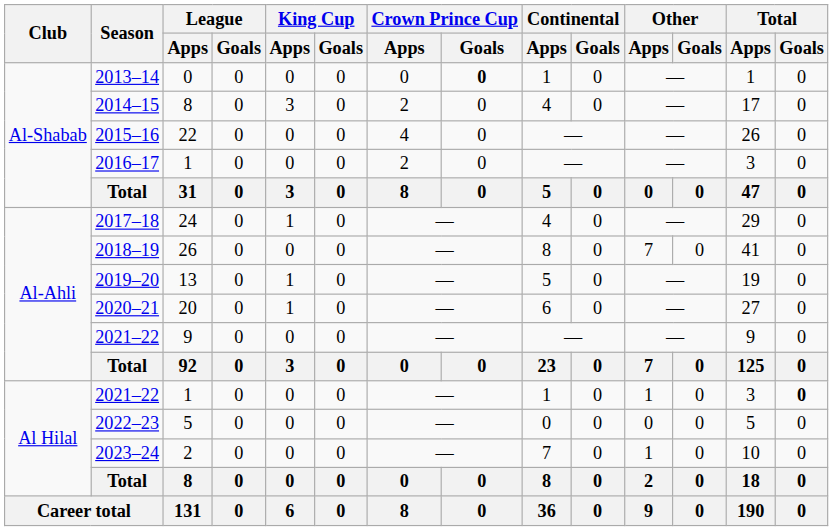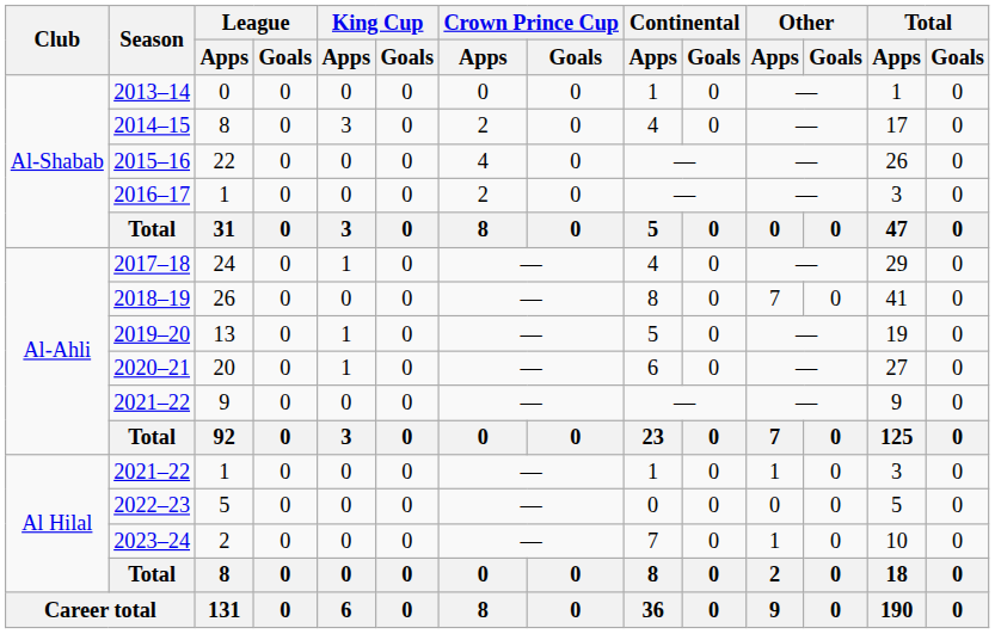2013–14 | Crown Prince Cup / Goals: bold -> normal
2021–22 / 1 | Total / Goals: bold -> normal
